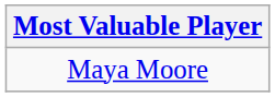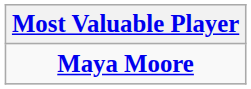row 2 | column 1: normal -> bold
